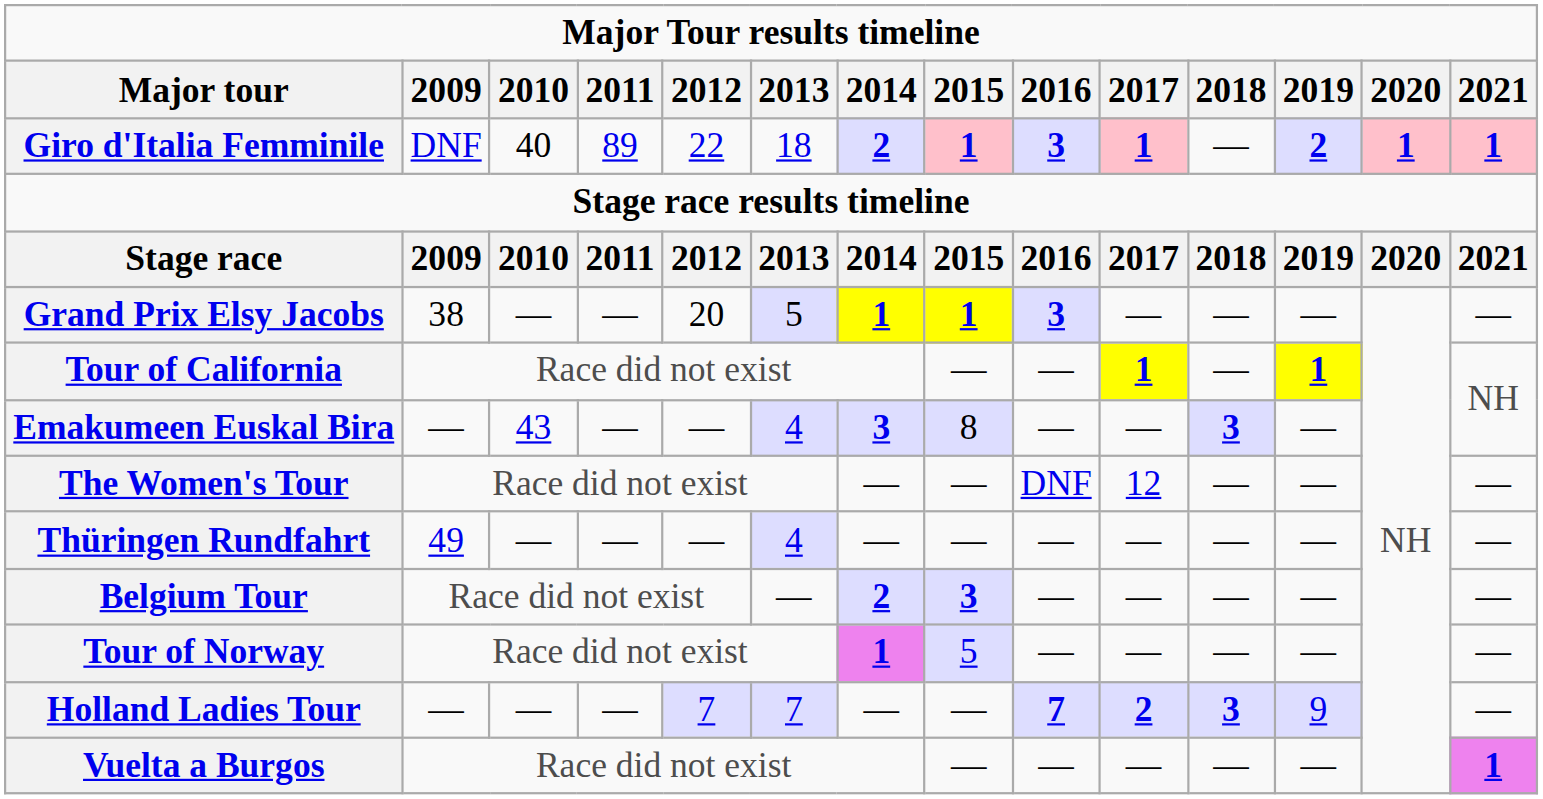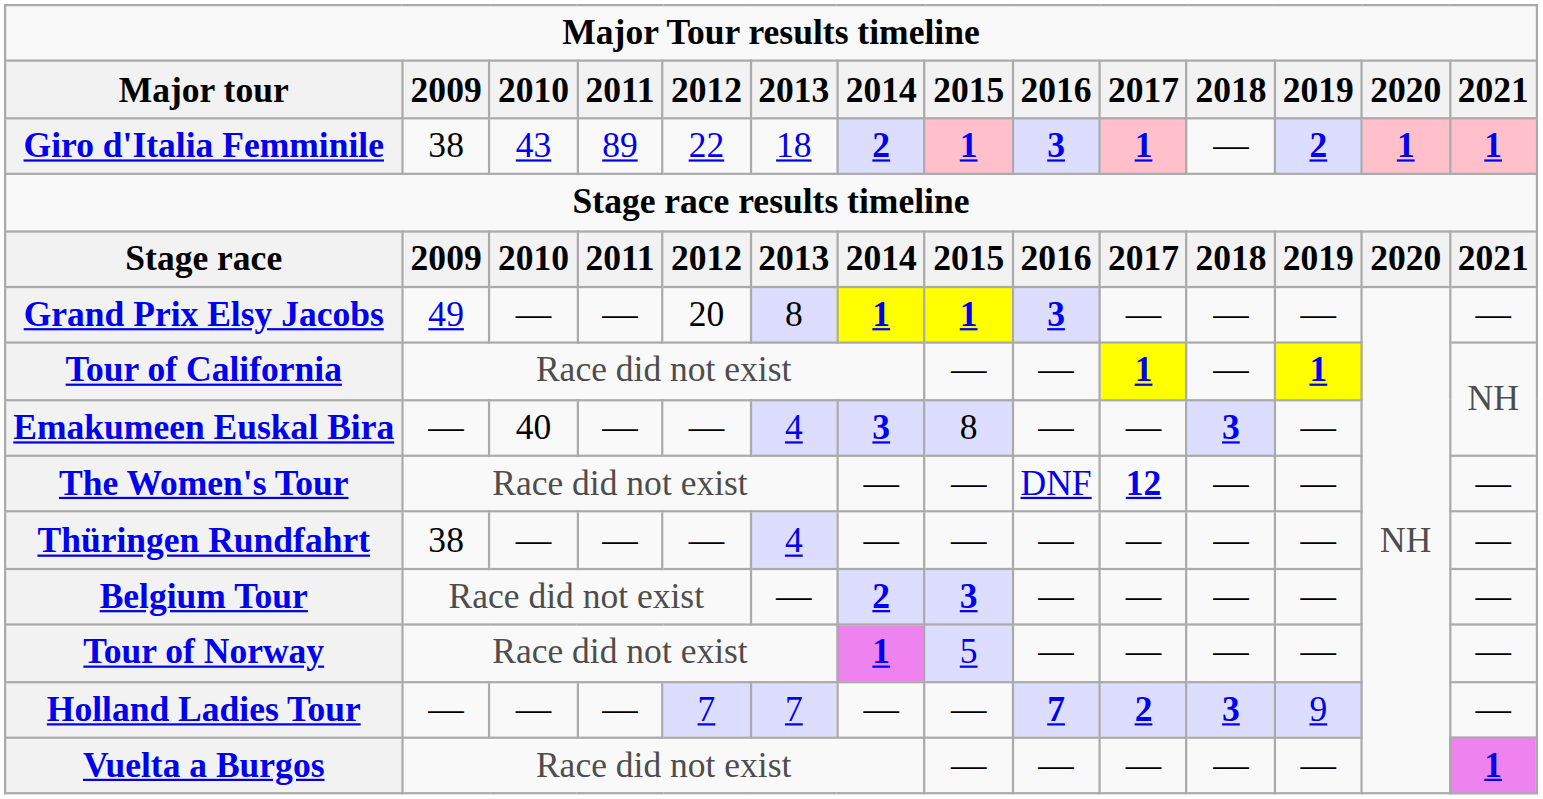Giro d'Italia Femminile | 2009: DNF -> 38
Giro d'Italia Femminile | 2010: 40 -> 43
Grand Prix Elsy Jacobs | 2009: 38 -> 49
Grand Prix Elsy Jacobs | 2013: 5 -> 8
Emakumeen Euskal Bira | 2010: 43 -> 40
The Women's Tour | 2017: normal -> bold
Thüringen Rundfahrt | 2009: 49 -> 38
